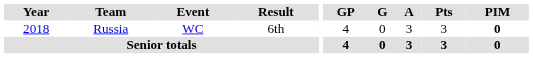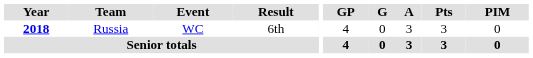Russia | Year: normal -> bold
Russia | PIM: bold -> normal
